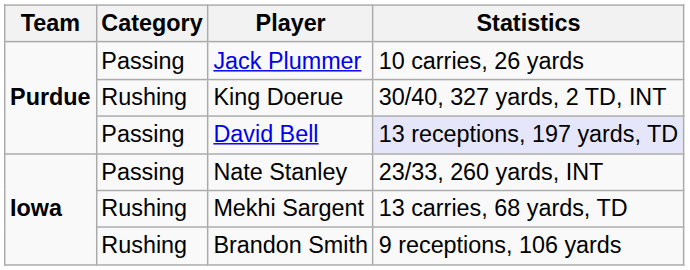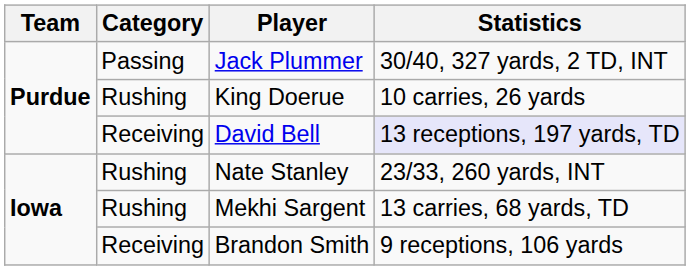Jack Plummer | Statistics: 10 carries, 26 yards -> 30/40, 327 yards, 2 TD, INT
King Doerue | Statistics: 30/40, 327 yards, 2 TD, INT -> 10 carries, 26 yards
David Bell | Category: Passing -> Receiving
Nate Stanley | Category: Passing -> Rushing
Brandon Smith | Category: Rushing -> Receiving
